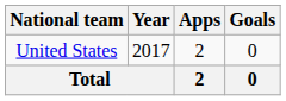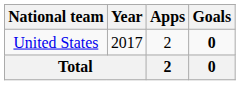United States | Goals: normal -> bold
